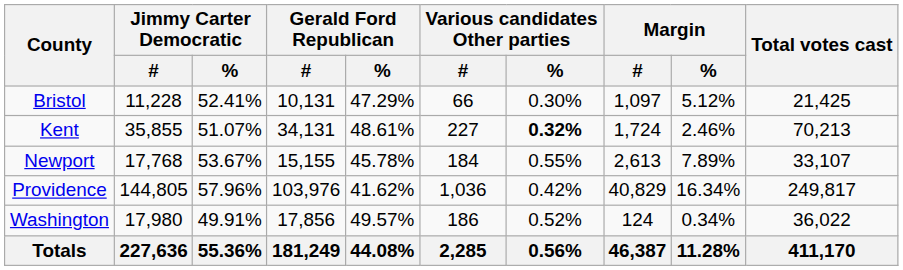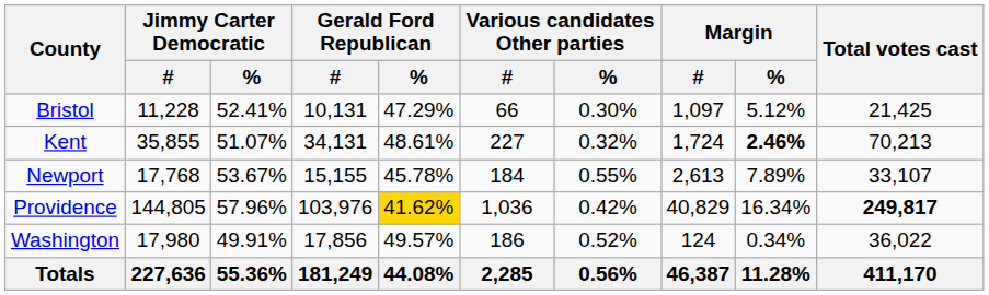Kent | Various candidates Other parties / %: bold -> normal
Kent | Margin / %: normal -> bold
Providence | Gerald Ford Republican / %: no background -> gold background
Providence | Total votes cast: normal -> bold
